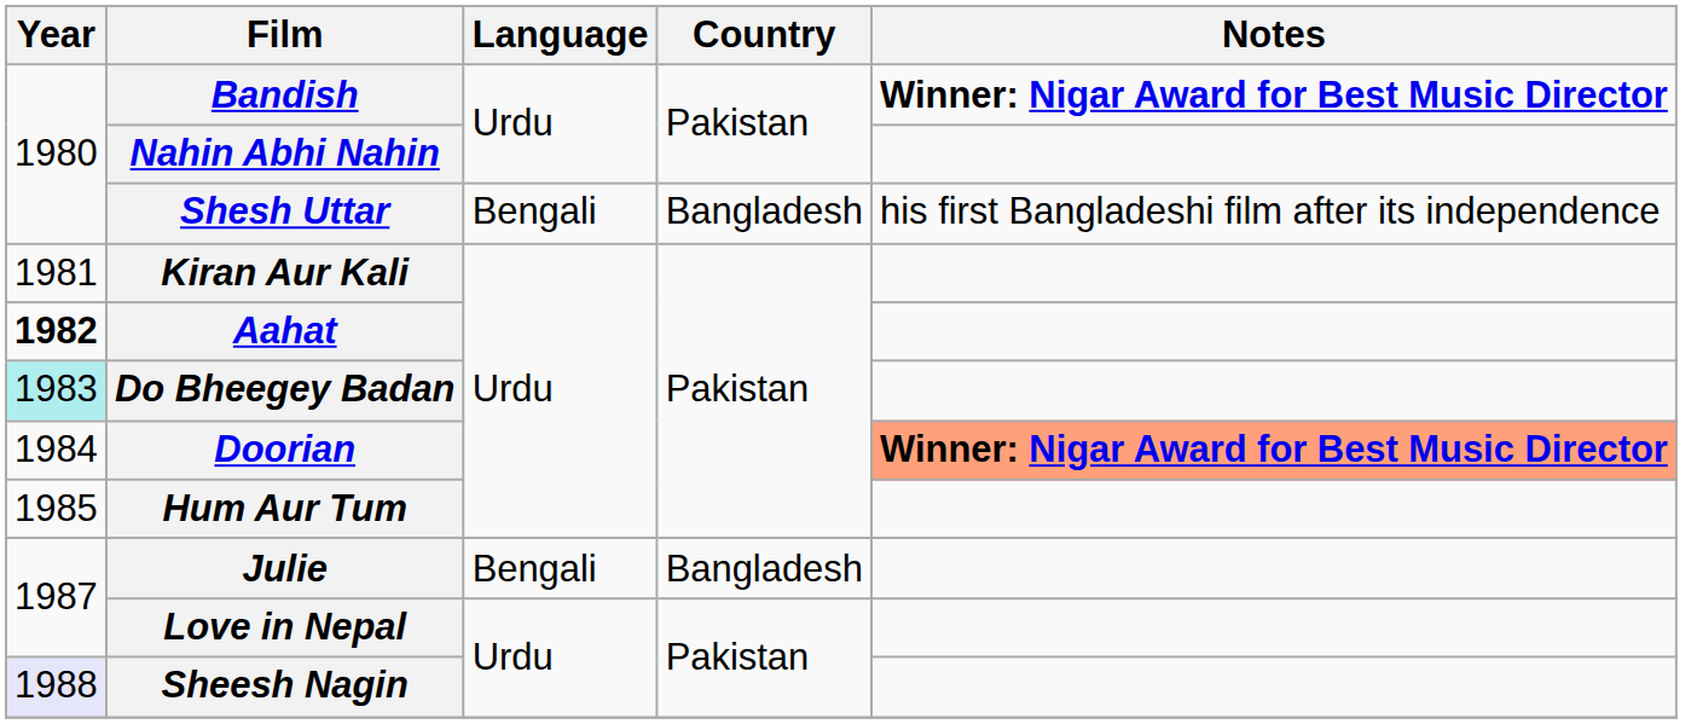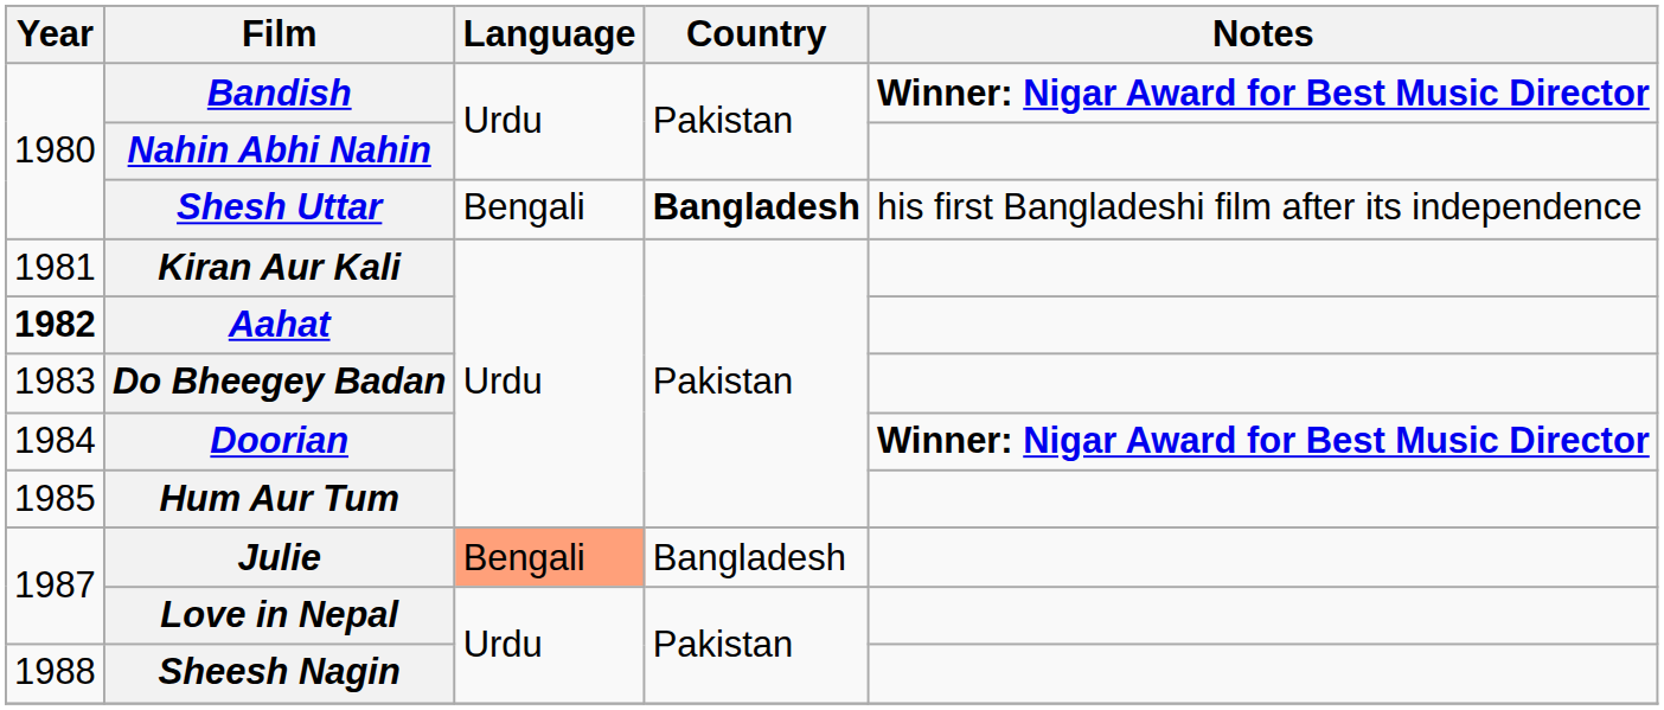Shesh Uttar | Country: normal -> bold
Do Bheegey Badan | Year: paleturquoise background -> no background
Doorian | Notes: lightsalmon background -> no background
Julie | Language: no background -> lightsalmon background
Sheesh Nagin | Year: lavender background -> no background
